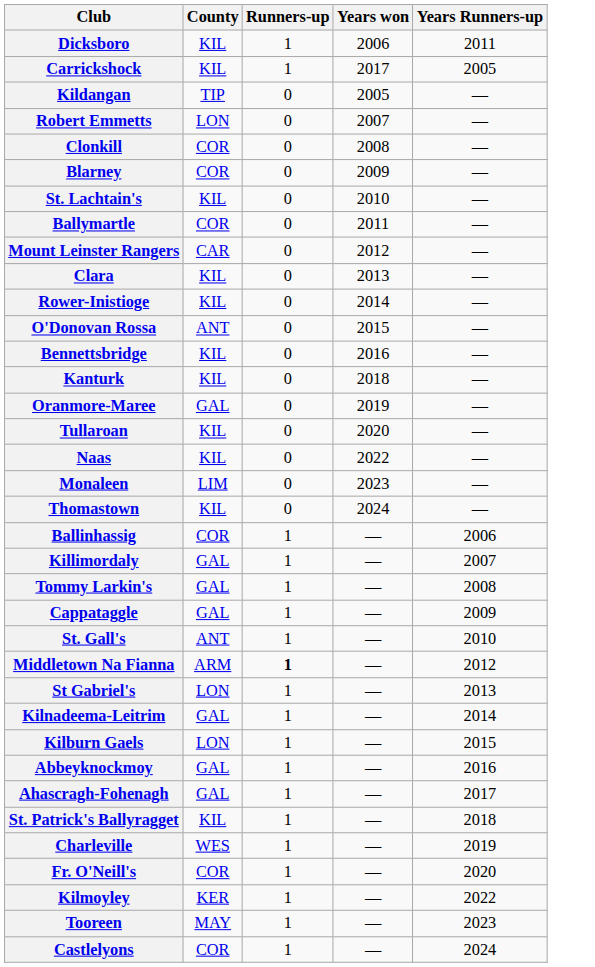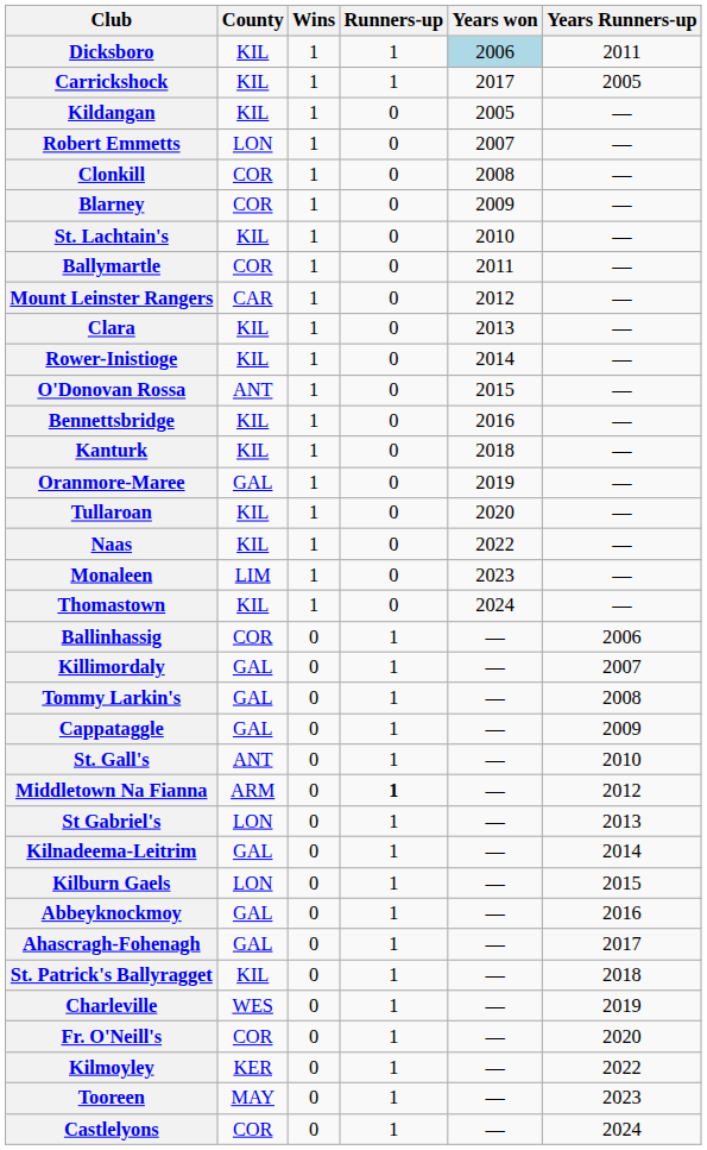+ column: Wins | 1 | 1 | 1 | 1 | 1 | 1 | 1 | 1 | 1 | 1 | 1 | 1 | 1 | 1 | 1 | 1 | 1 | 1 | 1 | 0 | 0 | 0 | 0 | 0 | 0 | 0 | 0 | 0 | 0 | 0 | 0 | 0 | 0 | 0 | 0 | 0
Dicksboro | Years won: no background -> lightblue background
Kildangan | County: TIP -> KIL
